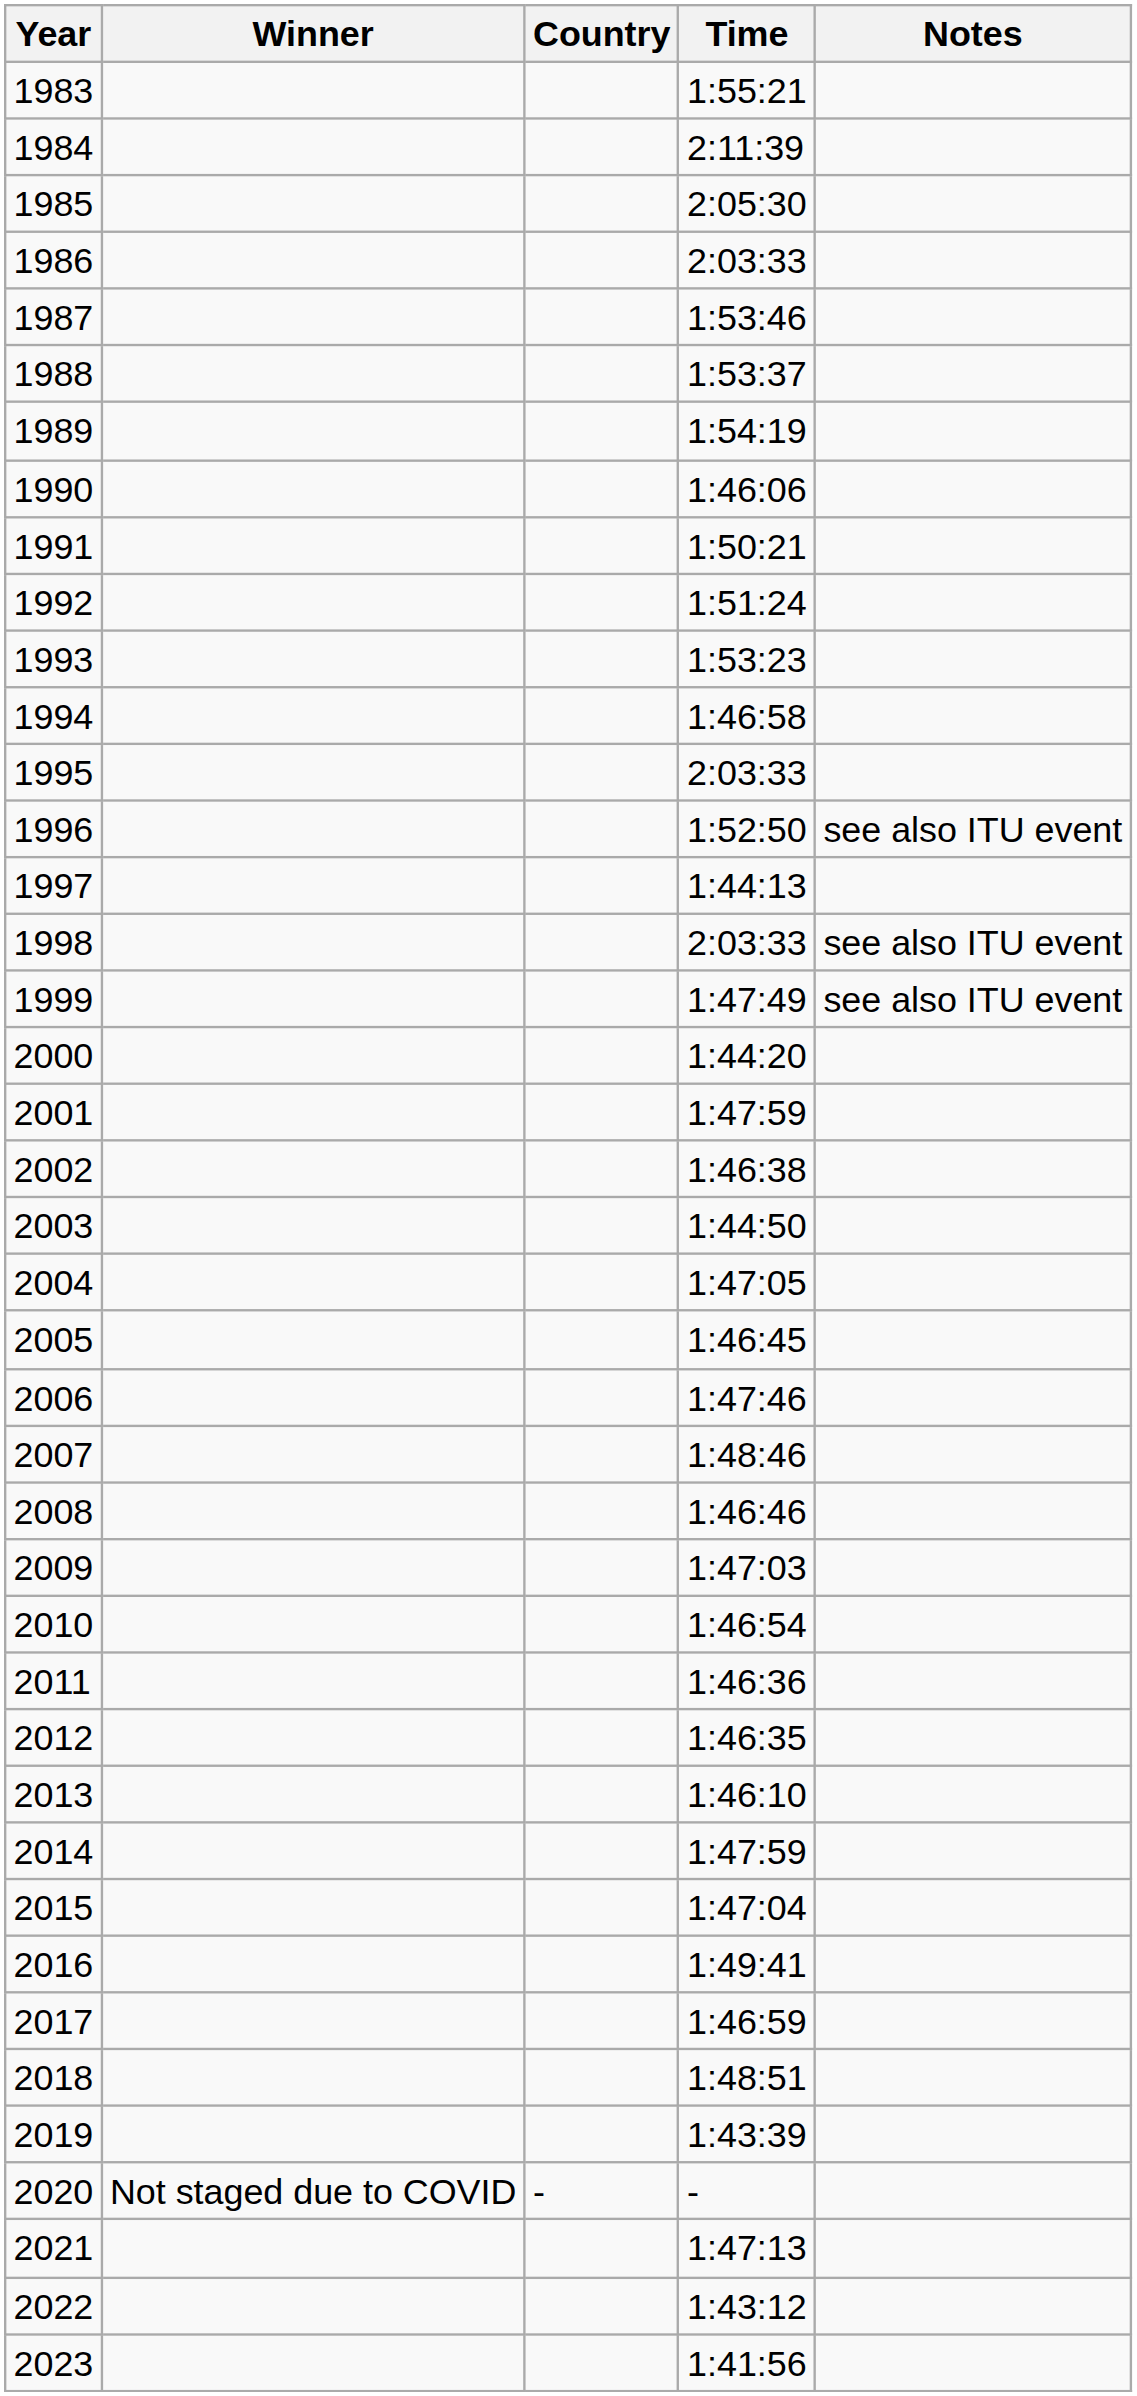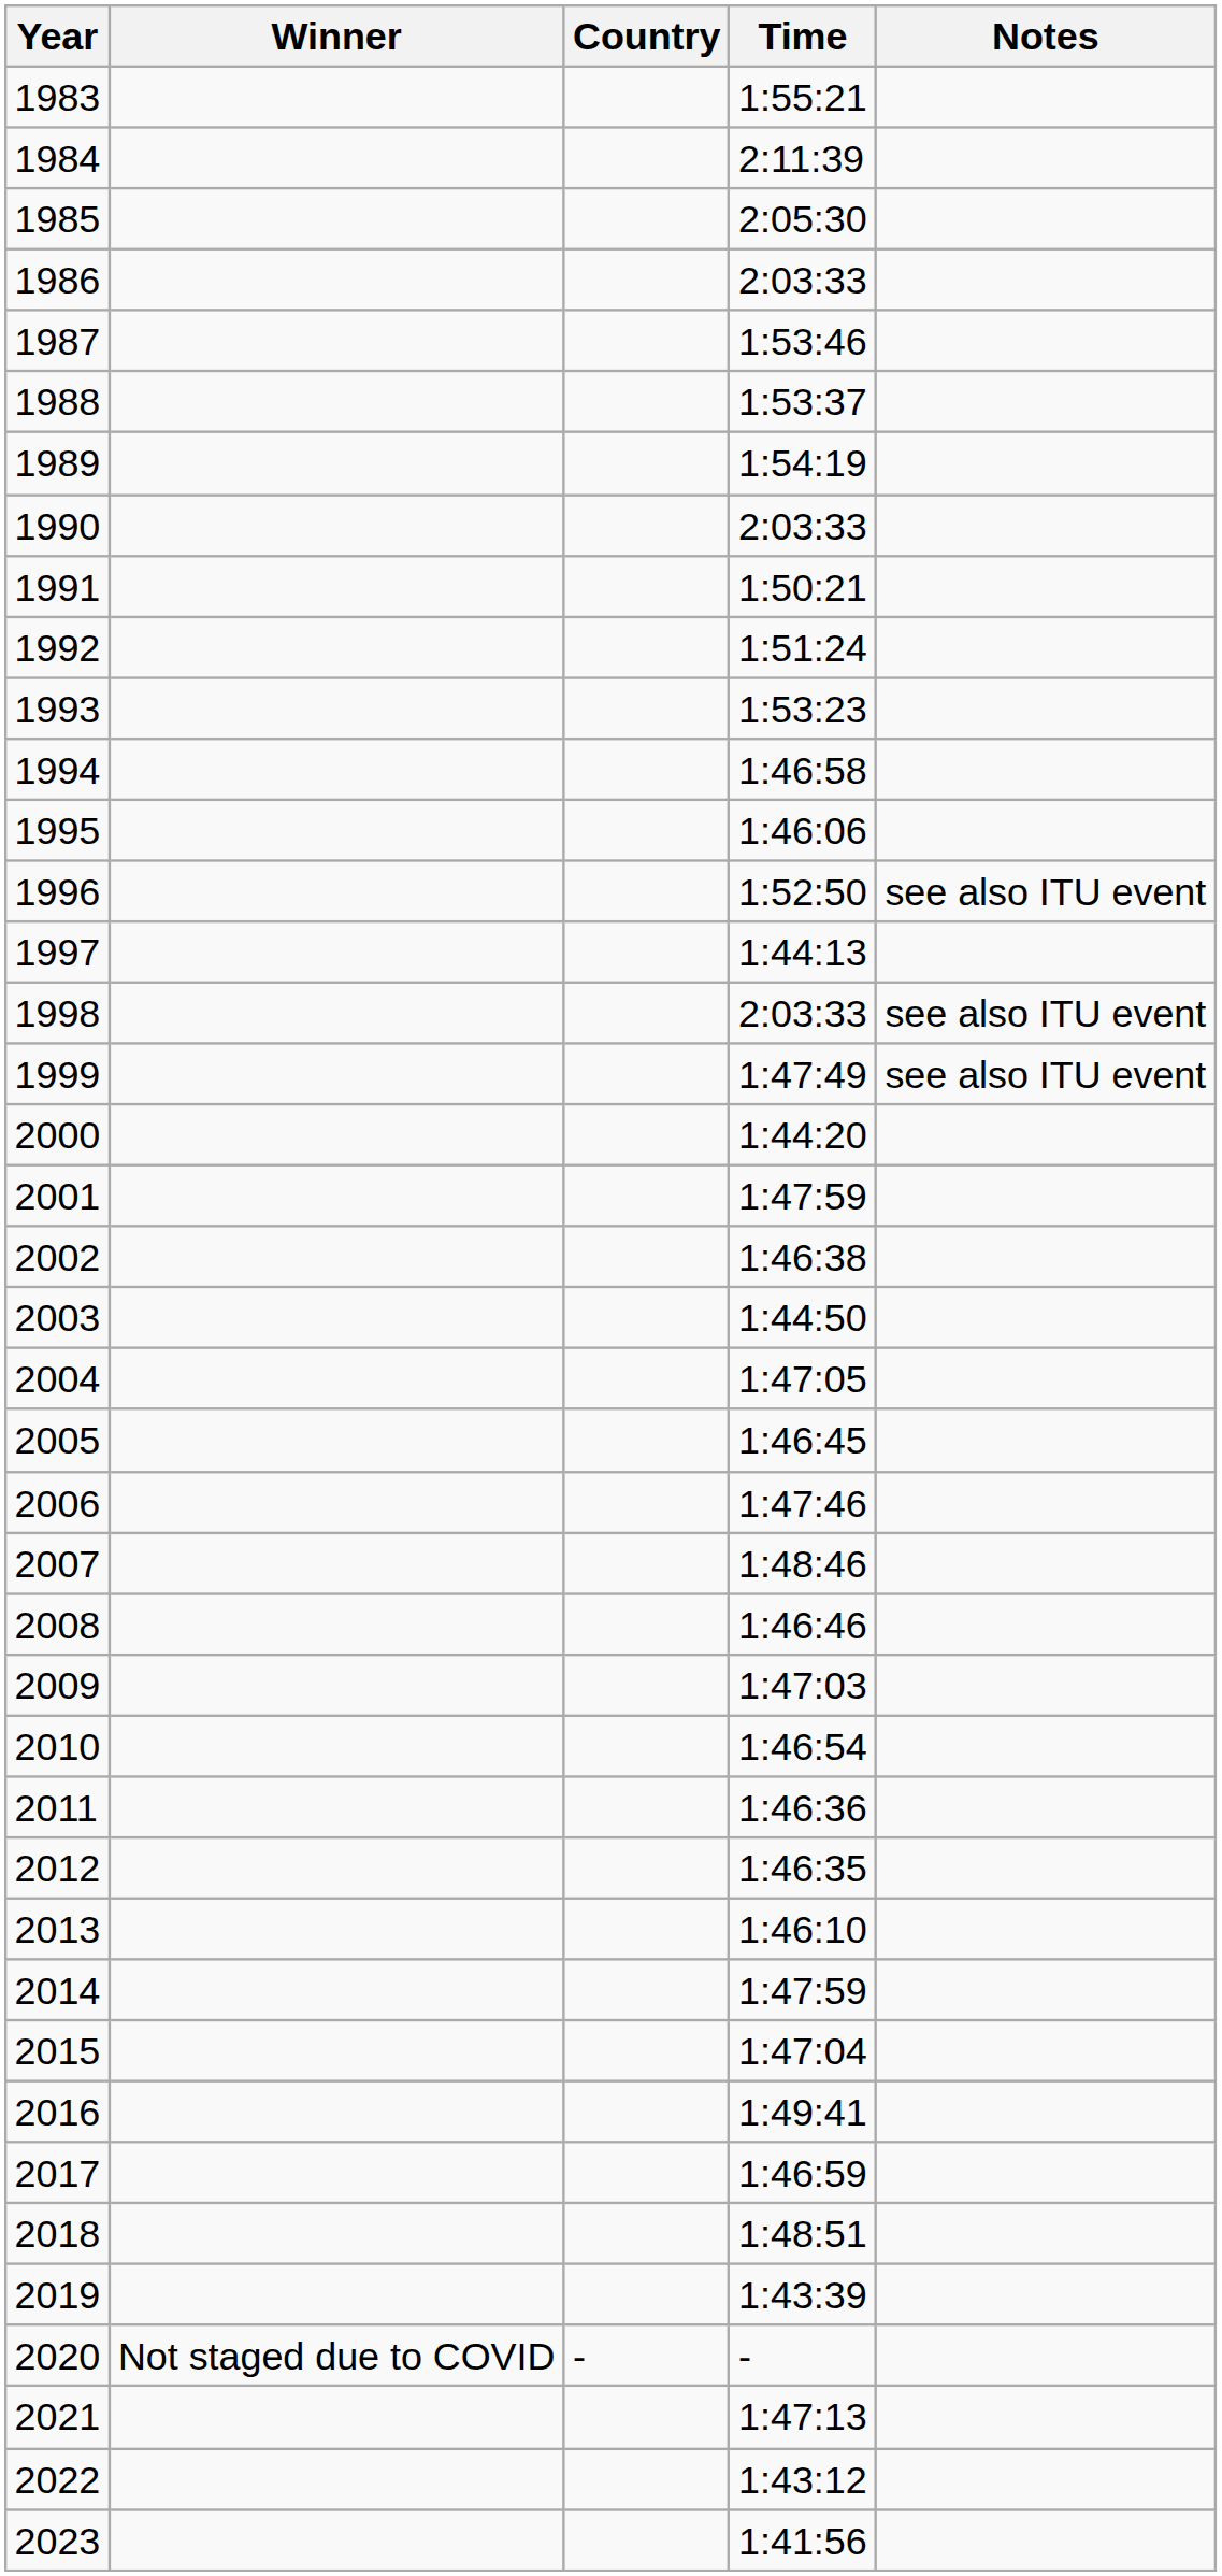1990 | Time: 1:46:06 -> 2:03:33
1995 | Time: 2:03:33 -> 1:46:06
